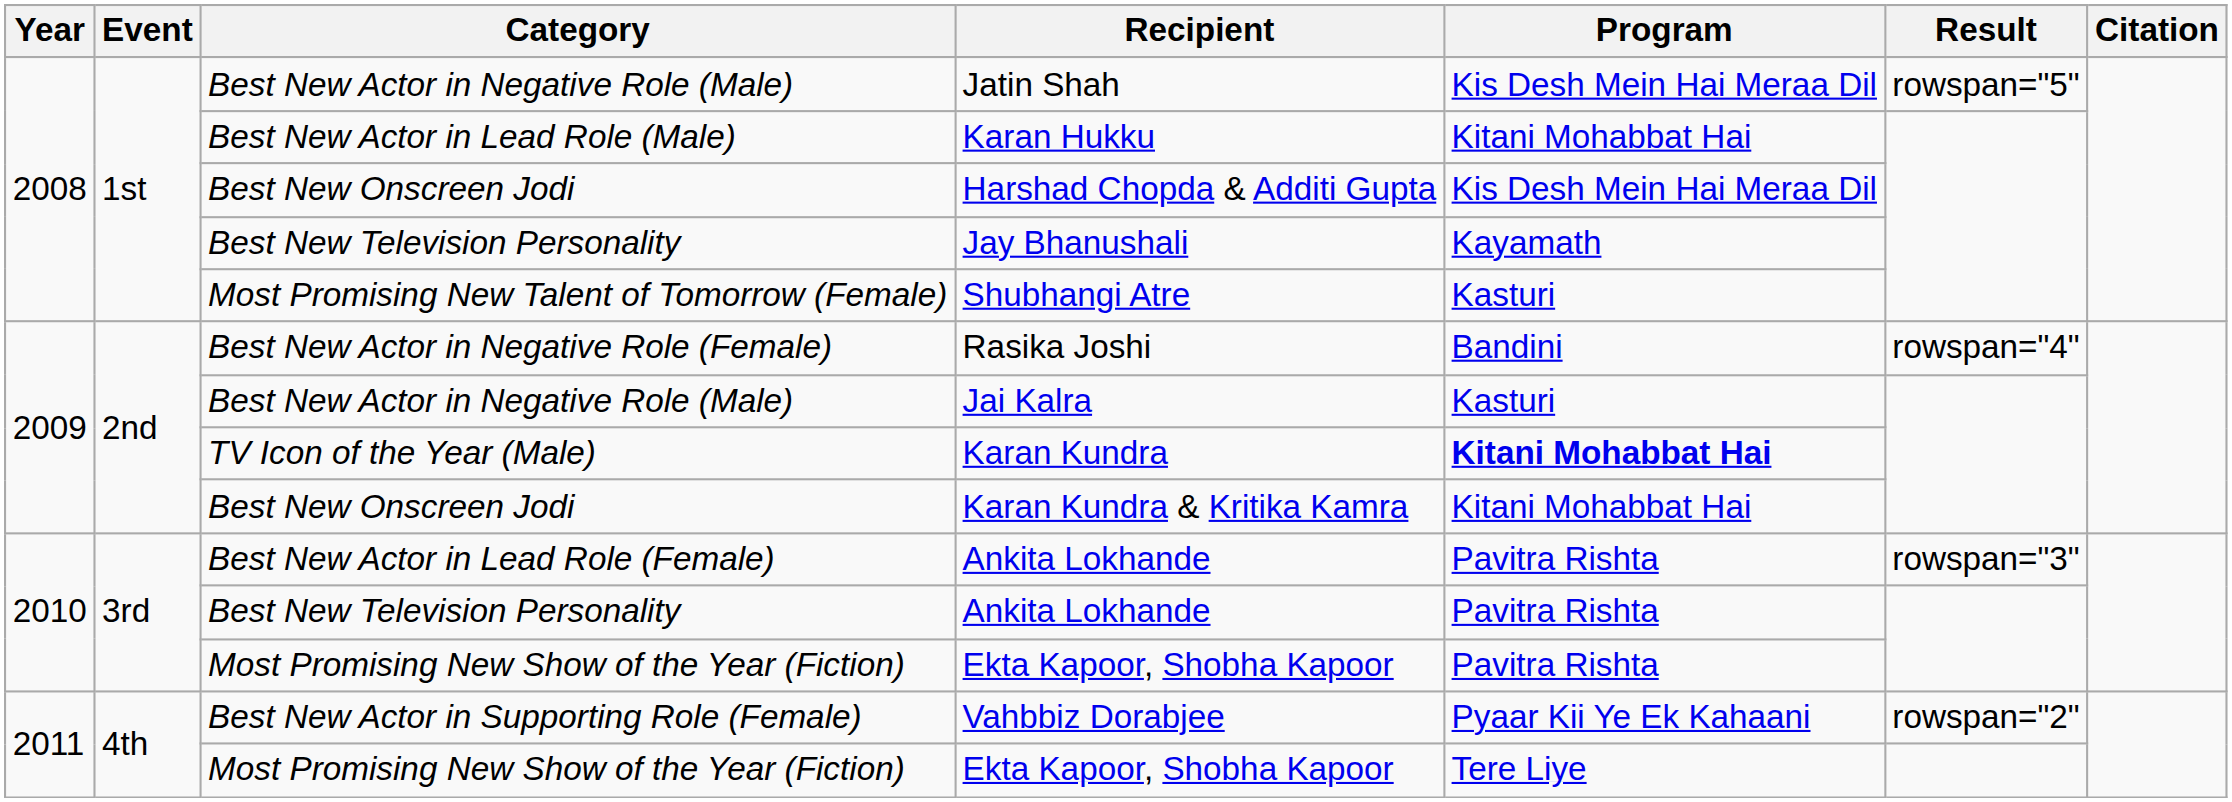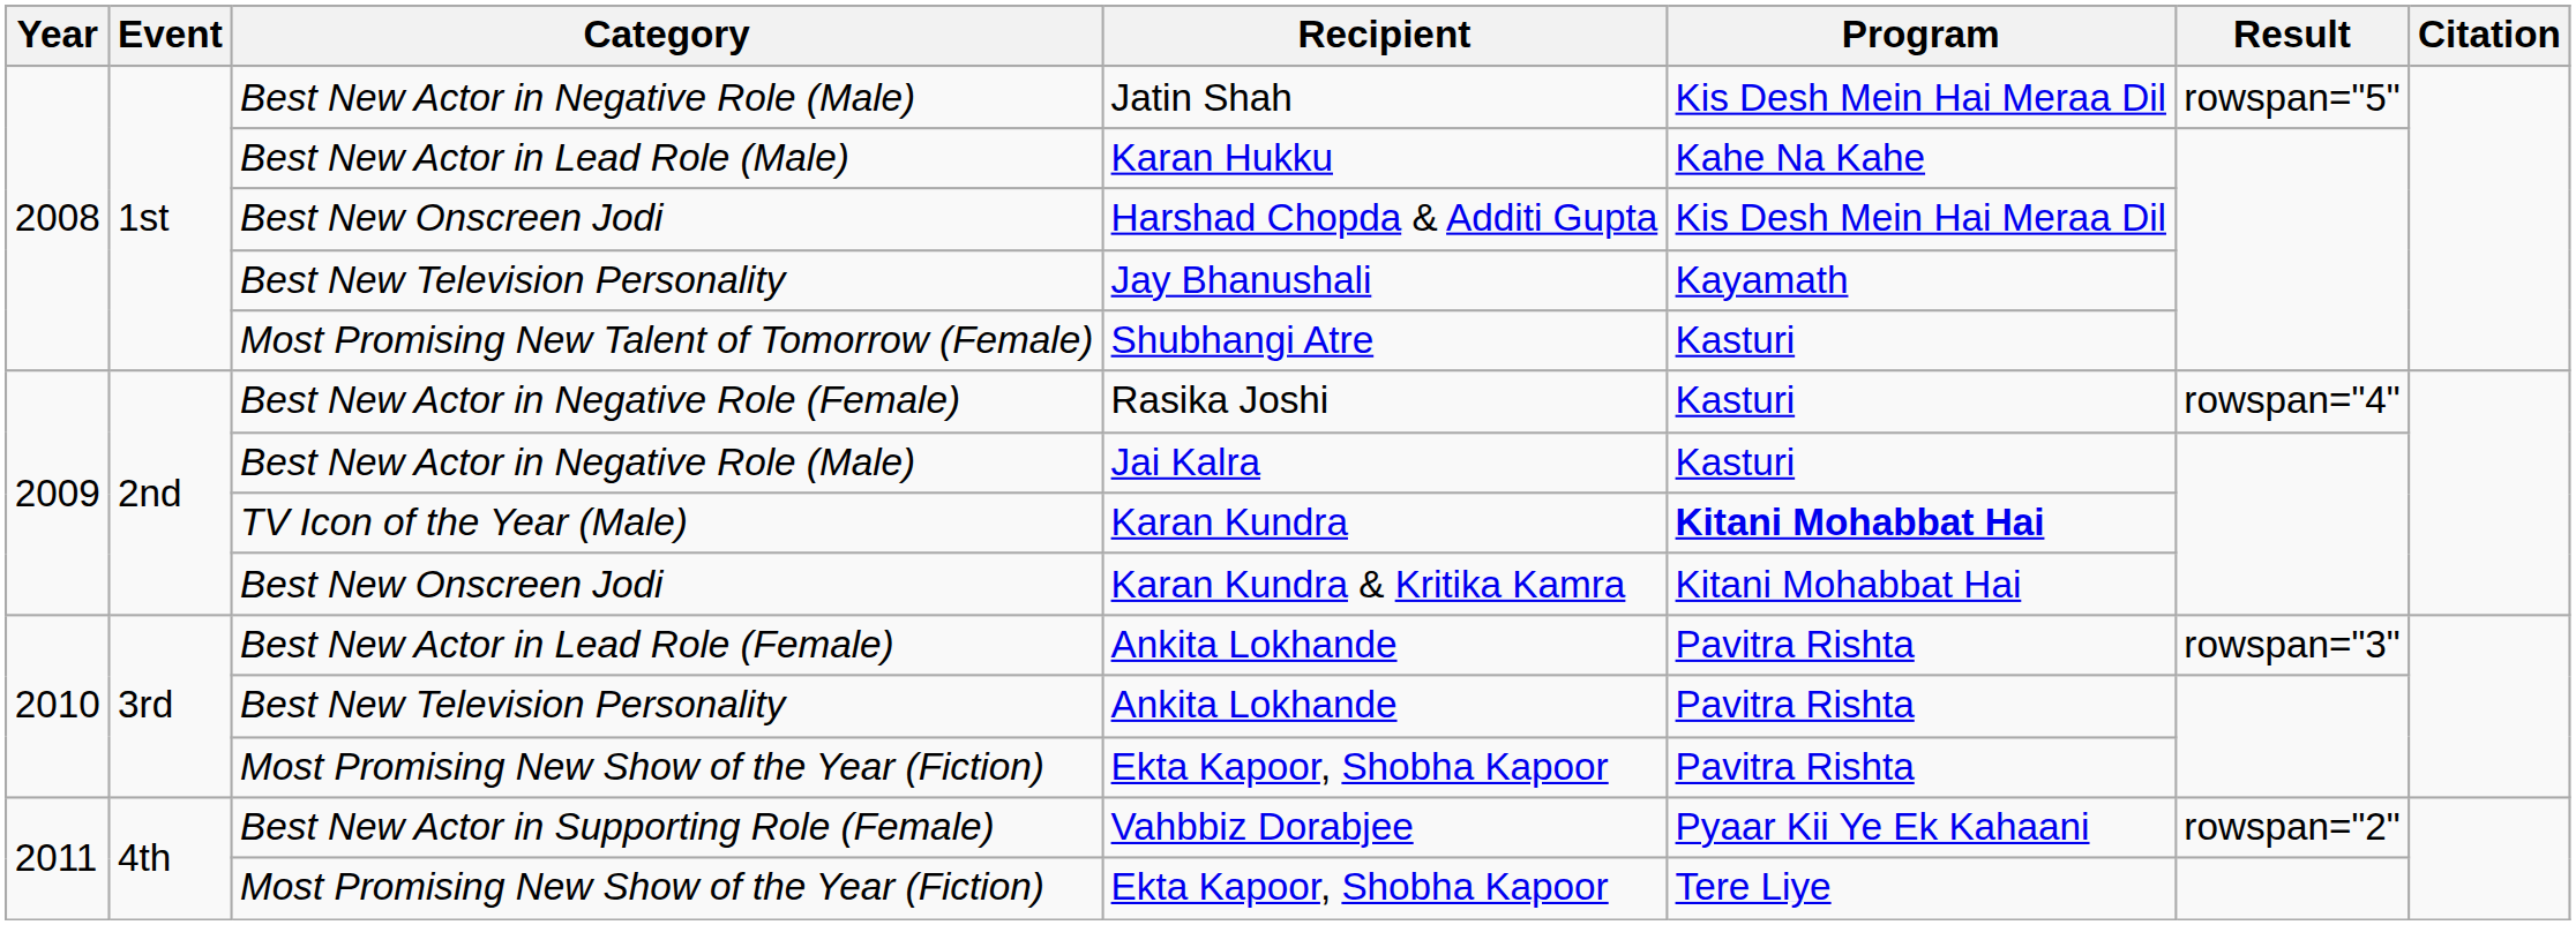Karan Hukku | Program: Kitani Mohabbat Hai -> Kahe Na Kahe
Rasika Joshi | Program: Bandini -> Kasturi
